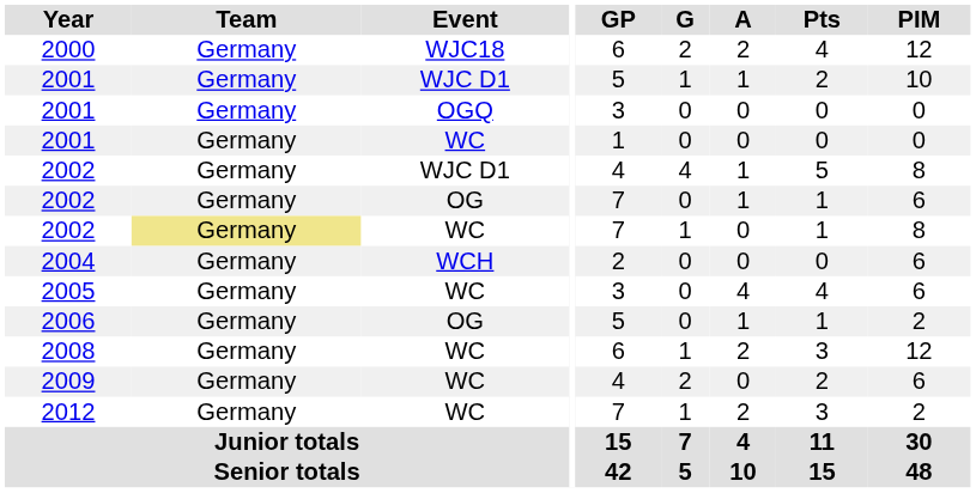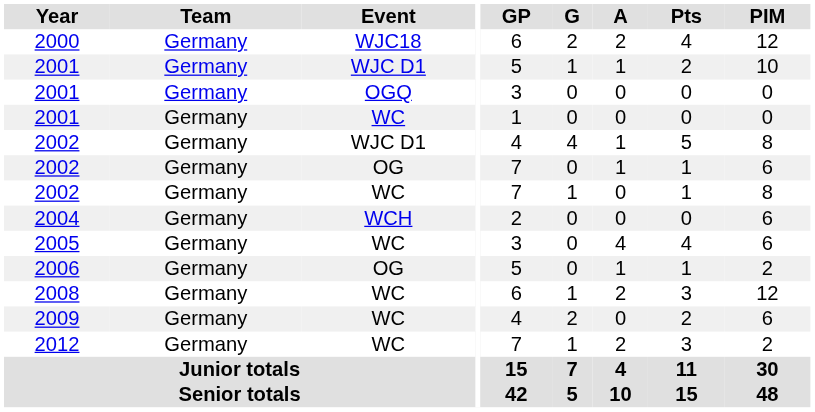2002 / WC | Team: khaki background -> no background
